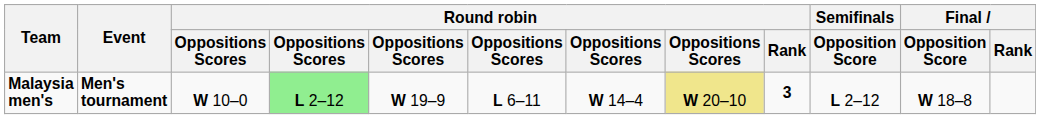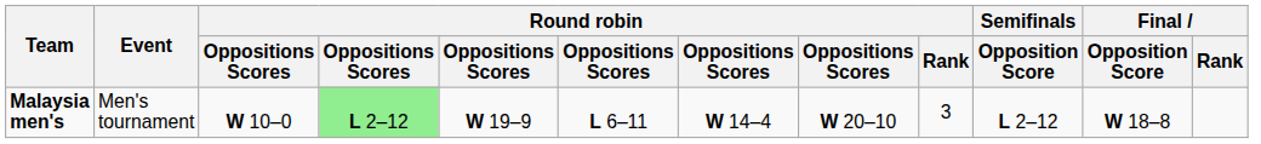Malaysia men's | Event: bold -> normal
Malaysia men's | column 8: khaki background -> no background
Malaysia men's | Round robin / Rank: bold -> normal
